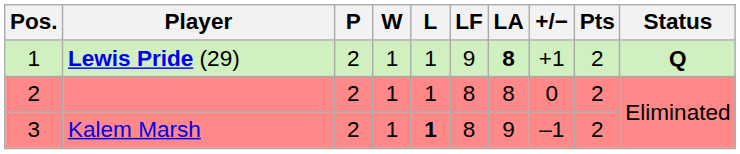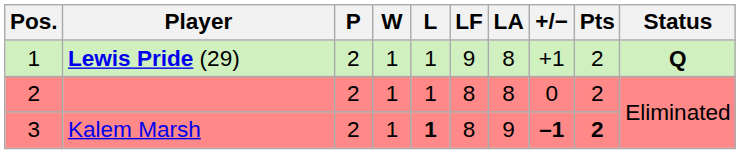Lewis Pride (29) | LA: bold -> normal
Kalem Marsh | +/−: normal -> bold
Kalem Marsh | Pts: normal -> bold
